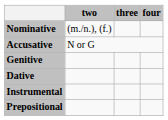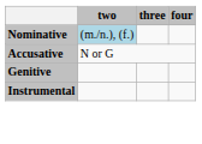Nominative | two: no background -> lightblue background
- row: Dative
- row: Prepositional
